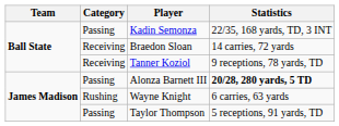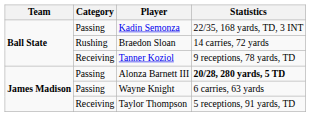Braedon Sloan | Category: Receiving -> Rushing
Wayne Knight | Category: Rushing -> Passing
Taylor Thompson | Category: Passing -> Receiving
